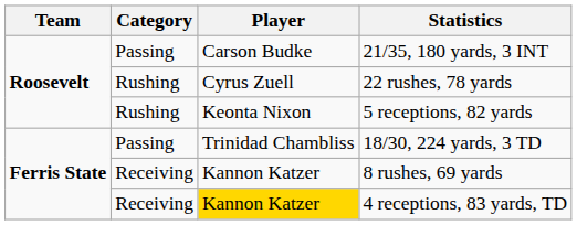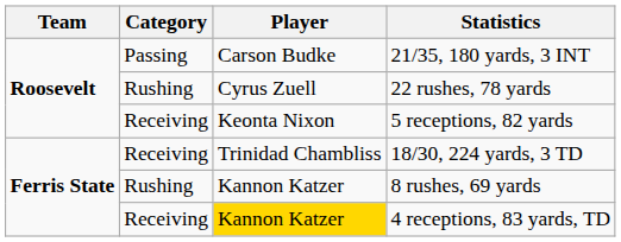5 receptions, 82 yards | Category: Rushing -> Receiving
18/30, 224 yards, 3 TD | Category: Passing -> Receiving
8 rushes, 69 yards | Category: Receiving -> Rushing
